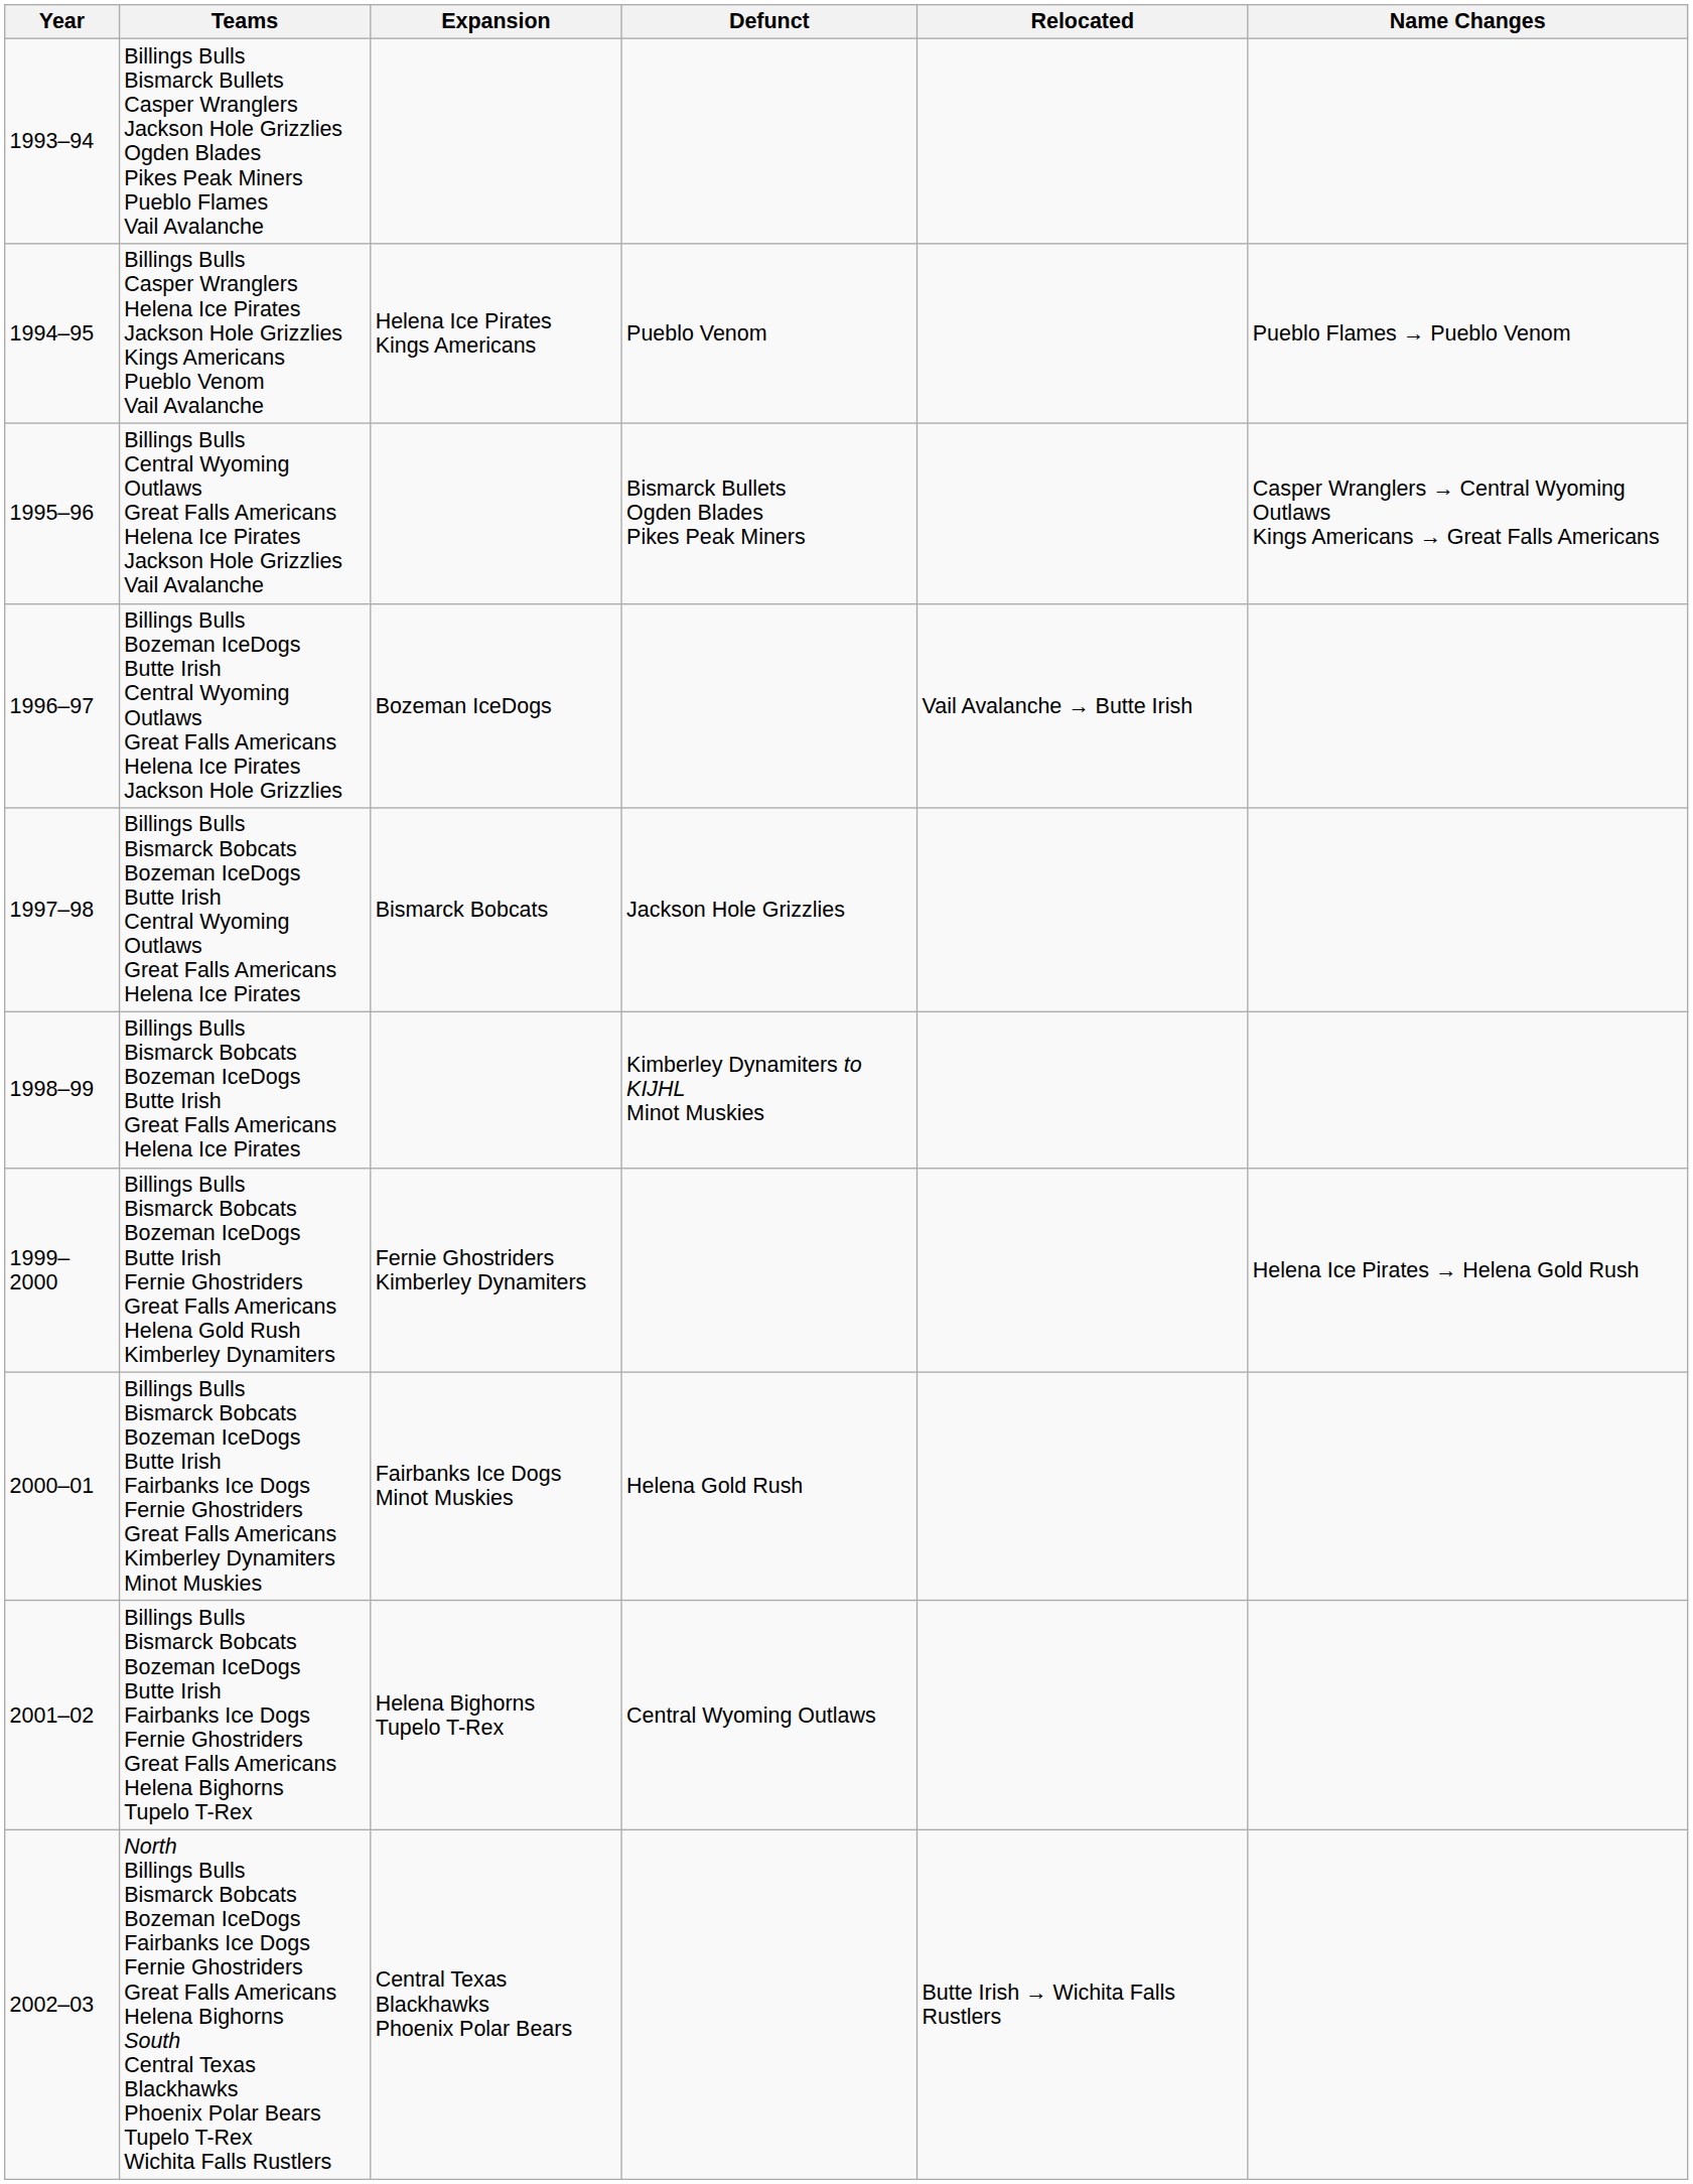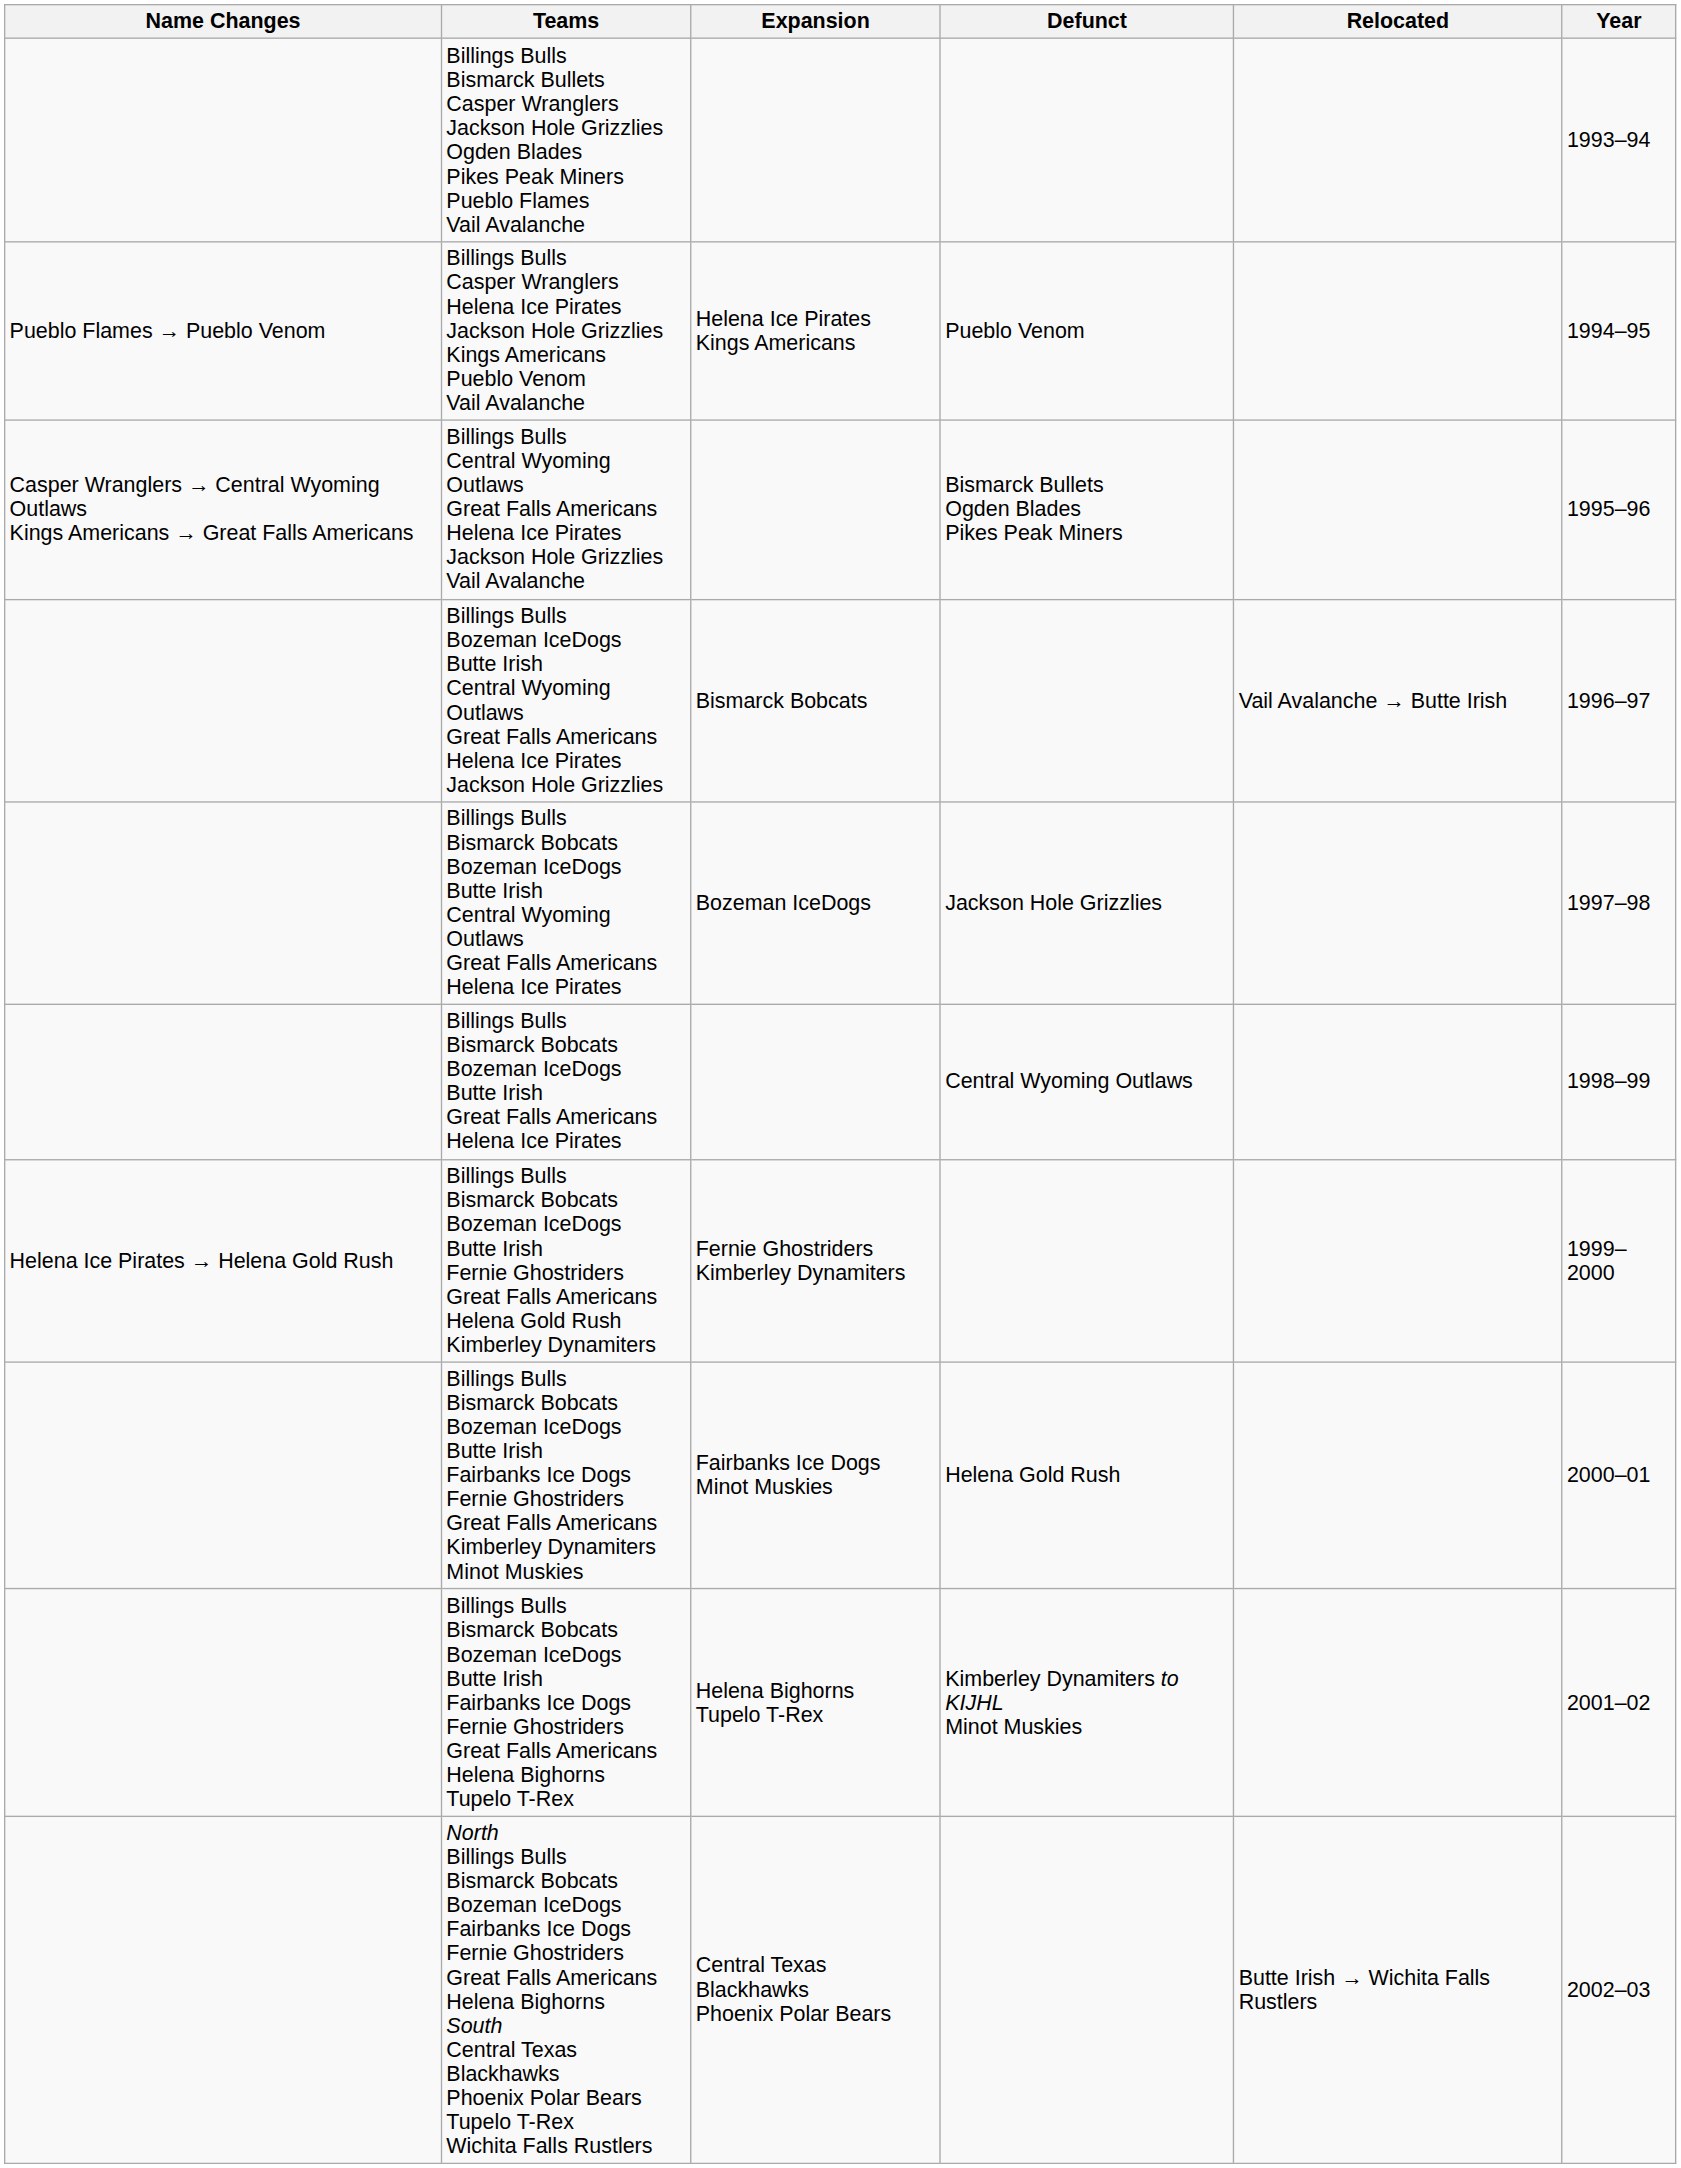columns swapped: Year <-> Name Changes
row 5 | Expansion: Bozeman IceDogs -> Bismarck Bobcats
row 6 | Expansion: Bismarck Bobcats -> Bozeman IceDogs
row 7 | Defunct: Kimberley Dynamiters to KIJHL Minot Muskies -> Central Wyoming Outlaws
row 10 | Defunct: Central Wyoming Outlaws -> Kimberley Dynamiters to KIJHL Minot Muskies
